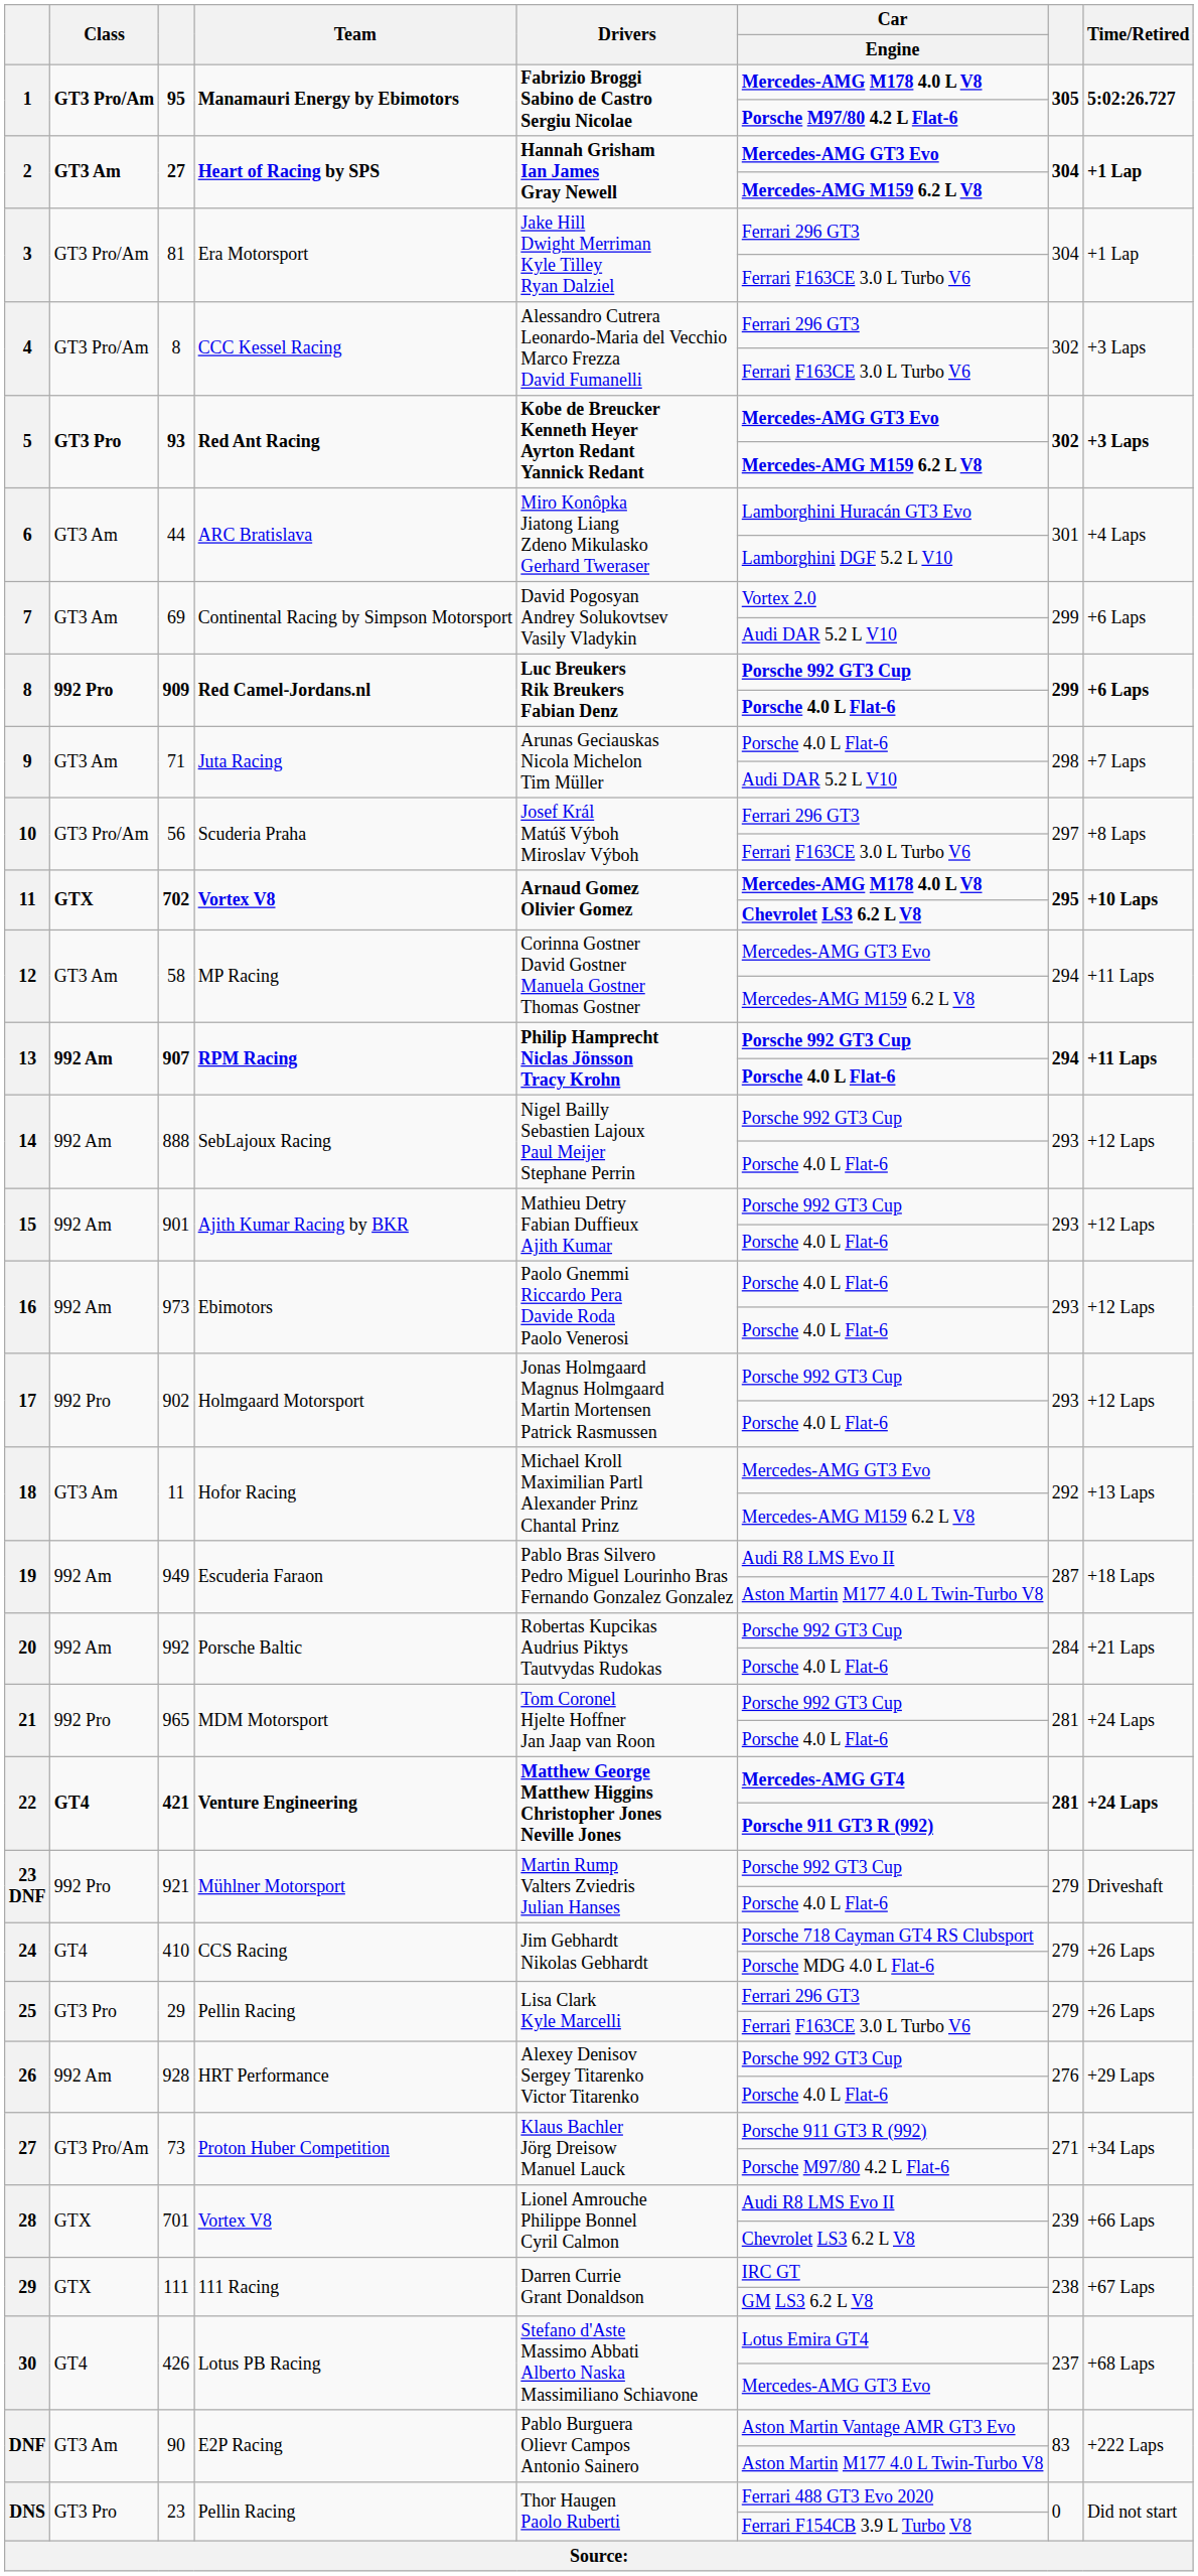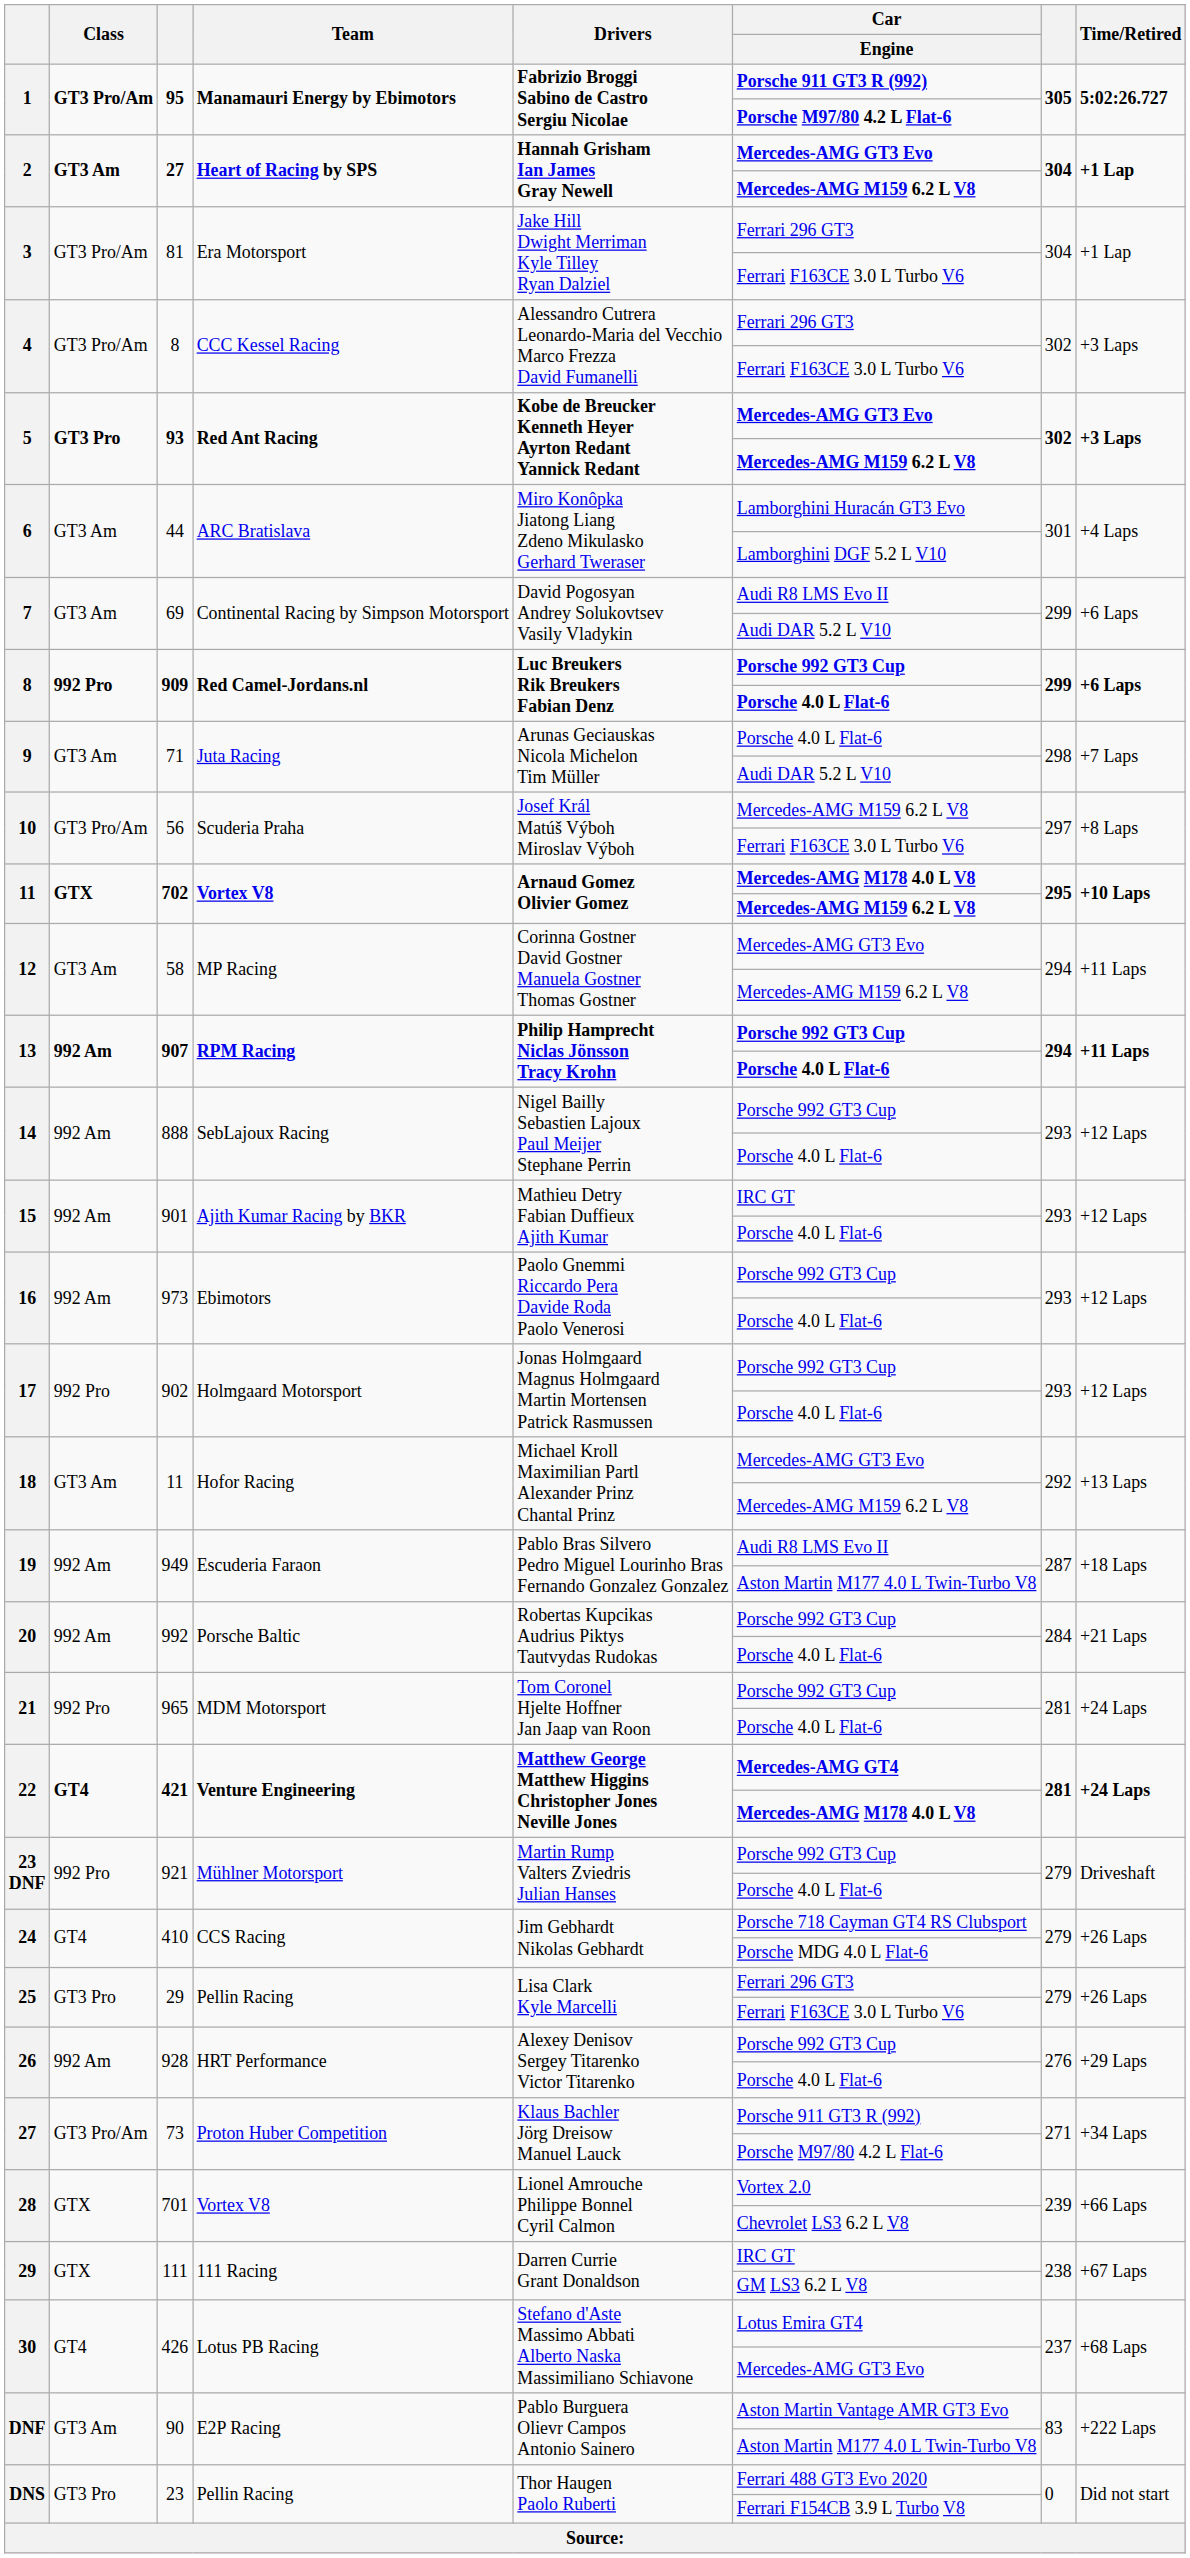row 3 | Car / Engine: Mercedes-AMG M178 4.0 L V8 -> Porsche 911 GT3 R (992)
row 15 | Car / Engine: Vortex 2.0 -> Audi R8 LMS Evo II
row 21 | Car / Engine: Ferrari 296 GT3 -> Mercedes-AMG M159 6.2 L V8
row 24 | Car / Engine: Chevrolet LS3 6.2 L V8 -> Mercedes-AMG M159 6.2 L V8
row 31 | Car / Engine: Porsche 992 GT3 Cup -> IRC GT
row 33 | Car / Engine: Porsche 4.0 L Flat-6 -> Porsche 992 GT3 Cup
row 46 | Car / Engine: Porsche 911 GT3 R (992) -> Mercedes-AMG M178 4.0 L V8
row 57 | Car / Engine: Audi R8 LMS Evo II -> Vortex 2.0
